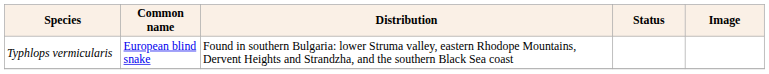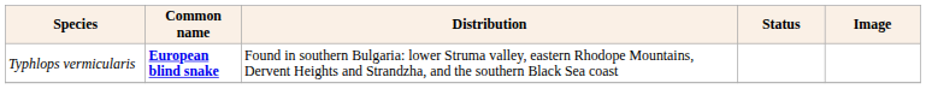Typhlops vermicularis | Common name: normal -> bold
